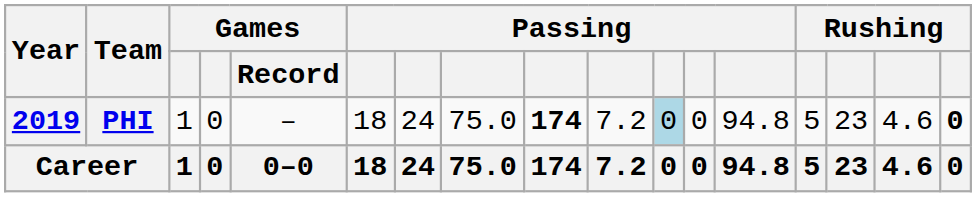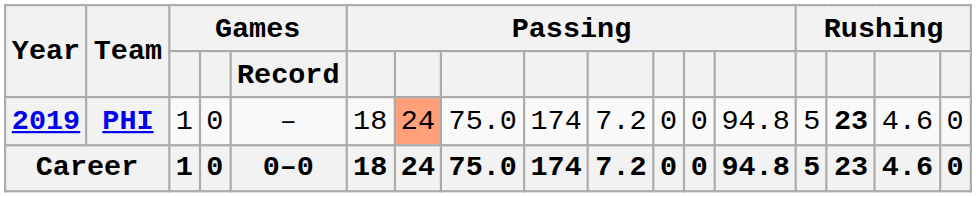PHI | column 7: no background -> lightsalmon background
PHI | column 9: bold -> normal
PHI | column 11: lightblue background -> no background
PHI | column 15: normal -> bold
PHI | column 17: bold -> normal
